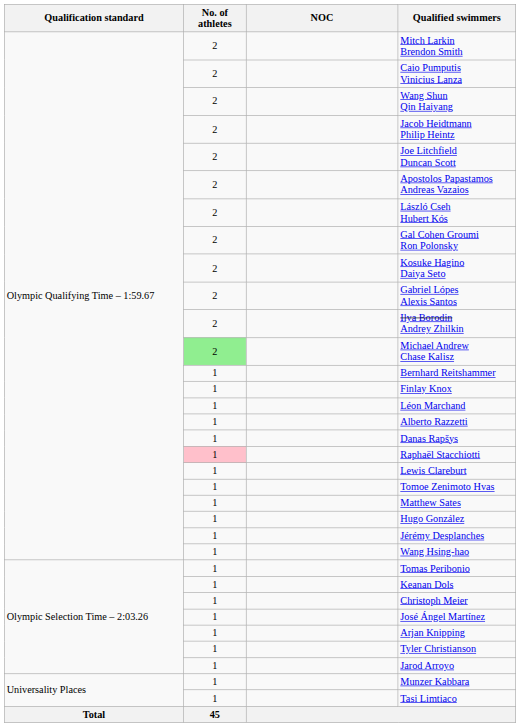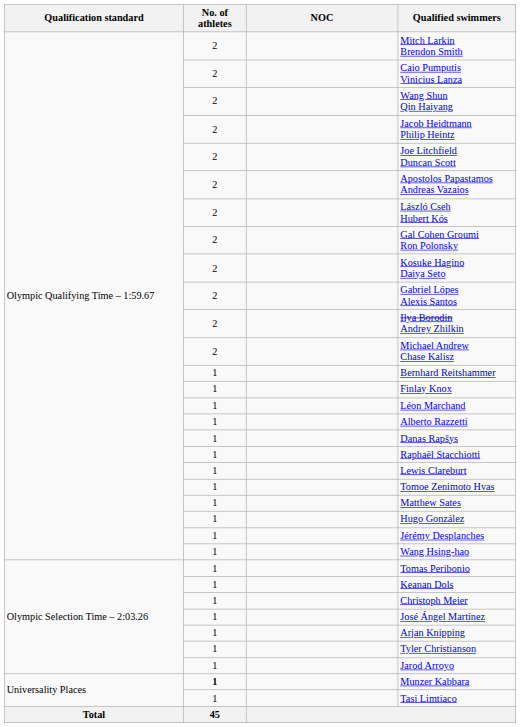Michael Andrew Chase Kalisz | No. of athletes: lightgreen background -> no background
Raphaël Stacchiotti | No. of athletes: pink background -> no background
Munzer Kabbara | No. of athletes: normal -> bold
